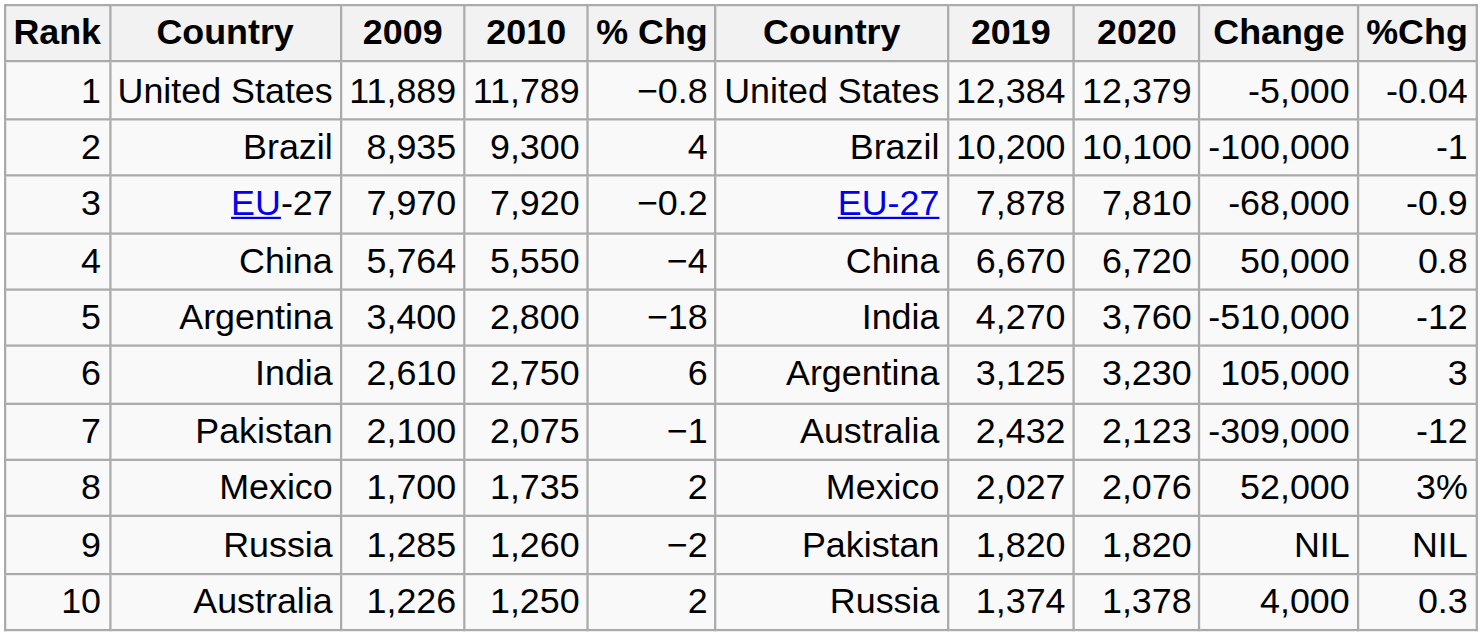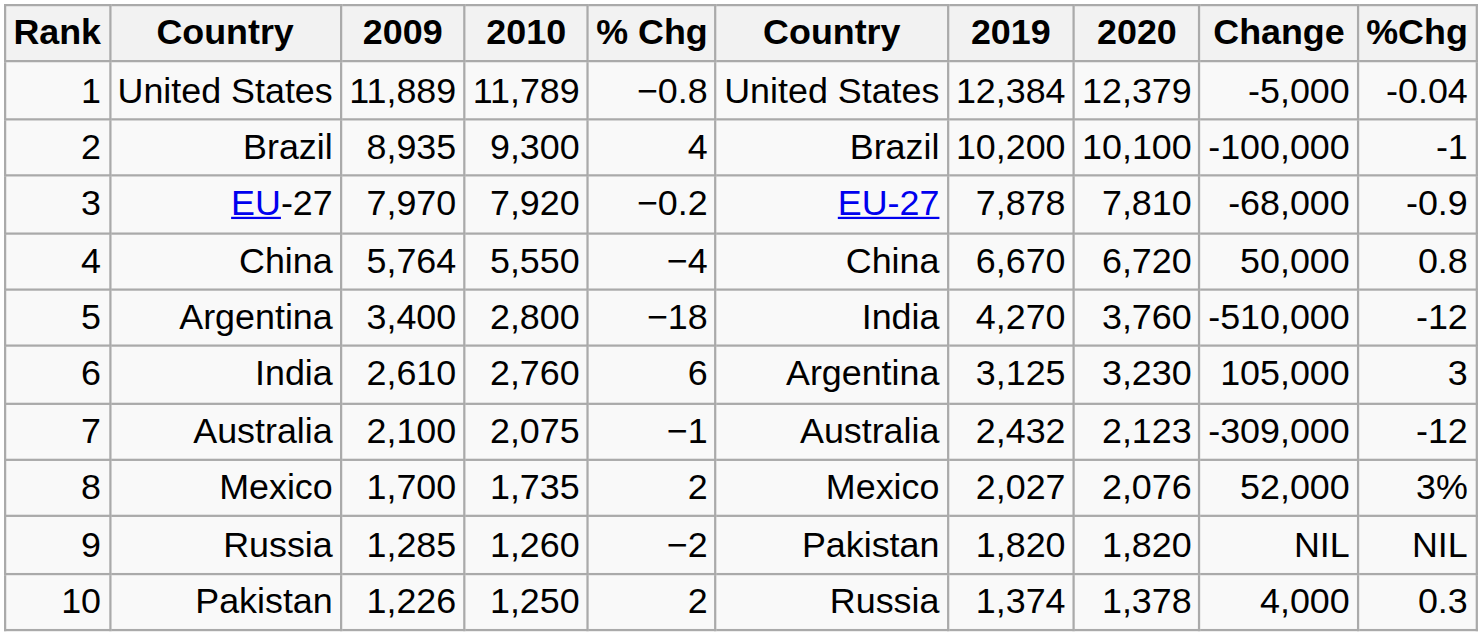row 7 | 2010: 2,750 -> 2,760
row 8 | column 2: Pakistan -> Australia
row 11 | column 2: Australia -> Pakistan
